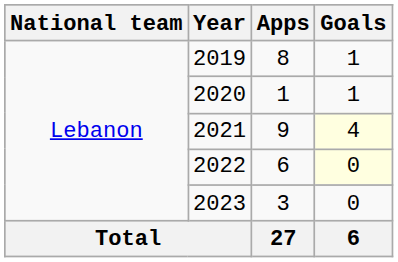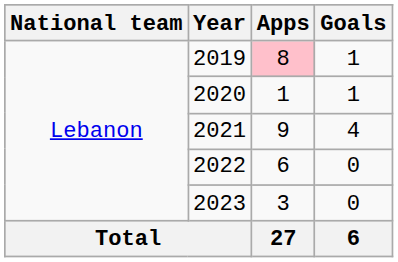2019 | Apps: no background -> pink background
2021 | Goals: lightyellow background -> no background
2022 | Goals: lightyellow background -> no background
